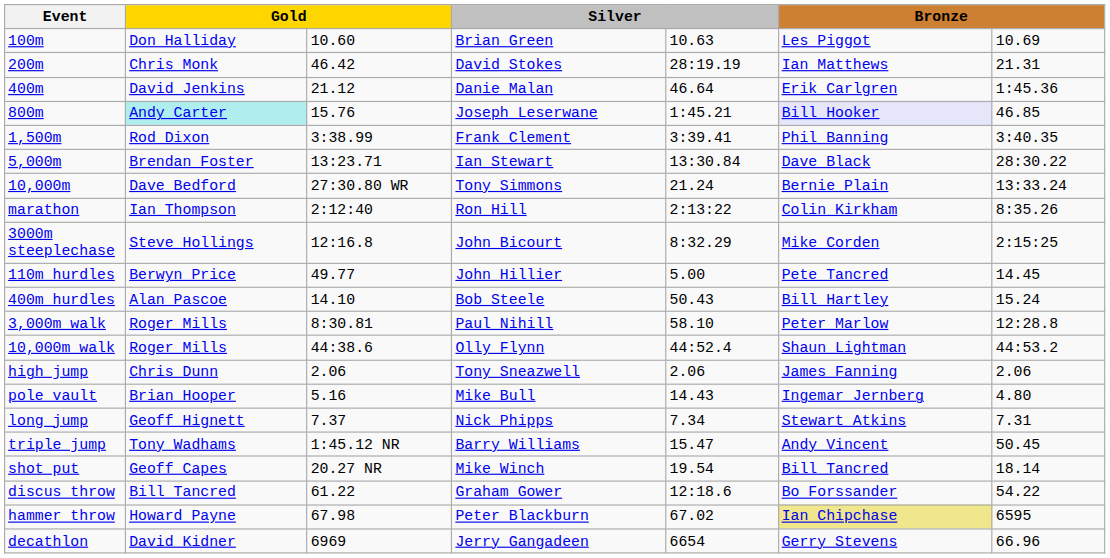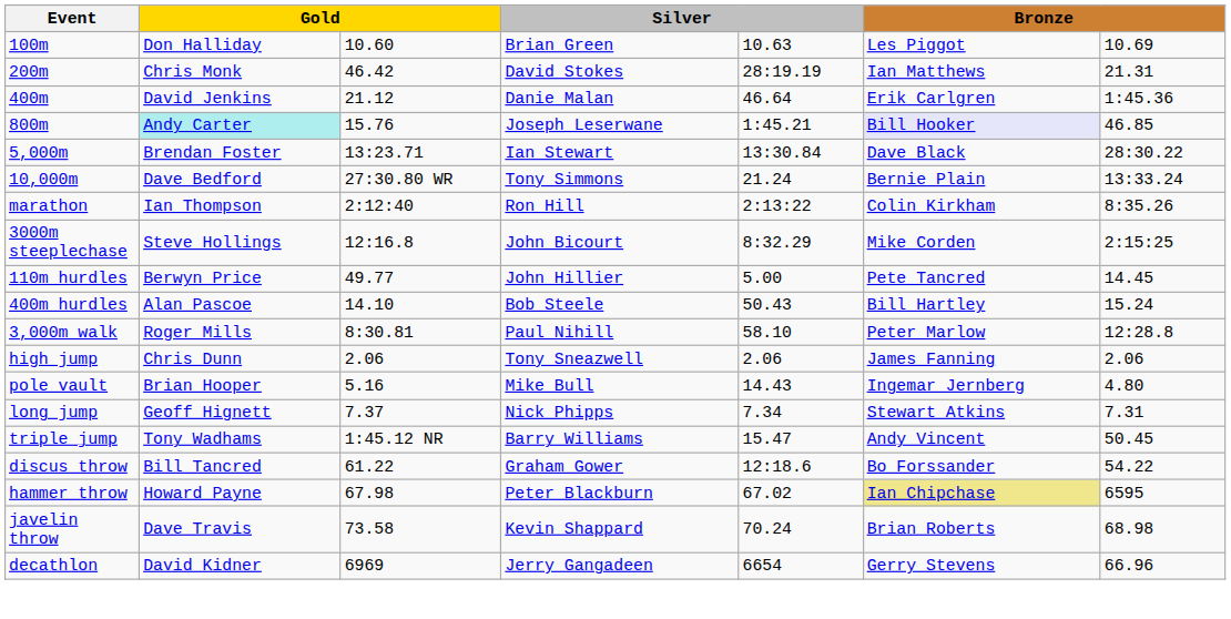- row: 1,500m | Rod Dixon | 3:38.99 | Frank Clement | 3:39.41 | Phil Banning | 3:40.35
- row: 10,000m walk | Roger Mills | 44:38.6 | Olly Flynn | 44:52.4 | Shaun Lightman | 44:53.2
- row: shot put | Geoff Capes | 20.27 NR | Mike Winch | 19.54 | Bill Tancred | 18.14
+ row: javelin throw | Dave Travis | 73.58 | Kevin Shappard | 70.24 | Brian Roberts | 68.98
